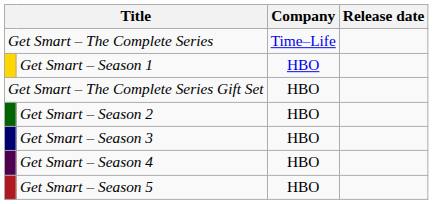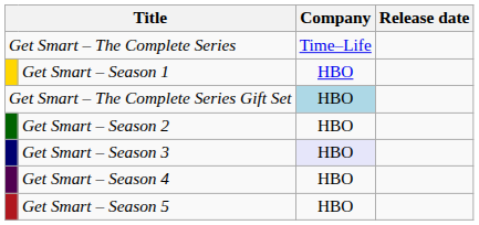Get Smart – The Complete Series Gift Set | Company: no background -> lightblue background
Get Smart – Season 3 | Company: no background -> lavender background
